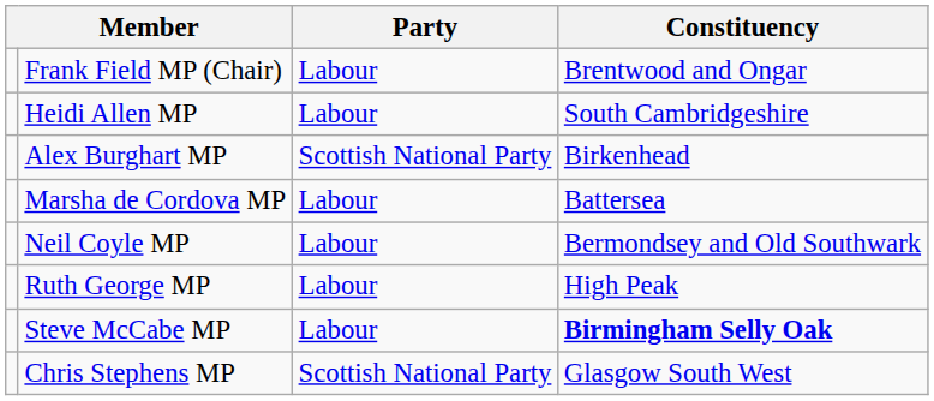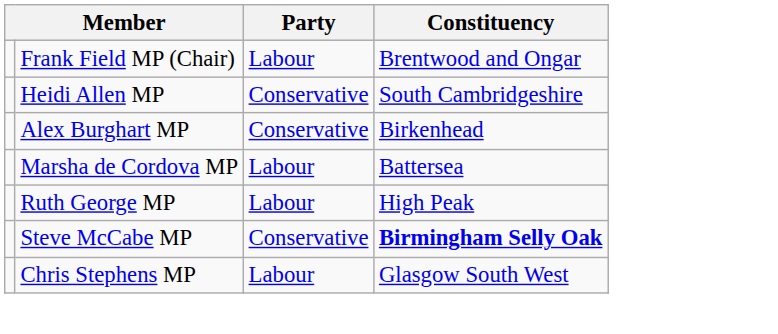Heidi Allen MP | Party: Labour -> Conservative
Alex Burghart MP | Party: Scottish National Party -> Conservative
- row: Neil Coyle MP | Labour | Bermondsey and Old Southwark
Steve McCabe MP | Party: Labour -> Conservative
Chris Stephens MP | Party: Scottish National Party -> Labour
